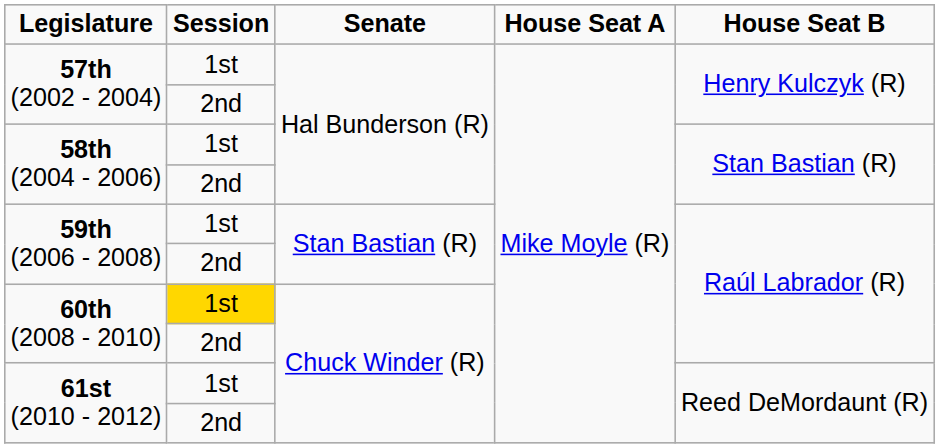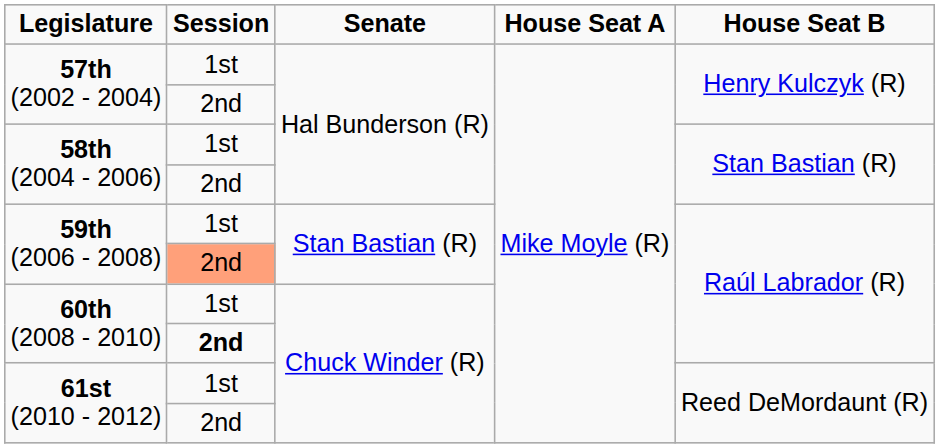59th (2006 - 2008) / 2nd | Session: no background -> lightsalmon background
60th (2008 - 2010) / 1st | Session: gold background -> no background
60th (2008 - 2010) / 2nd | Session: normal -> bold
